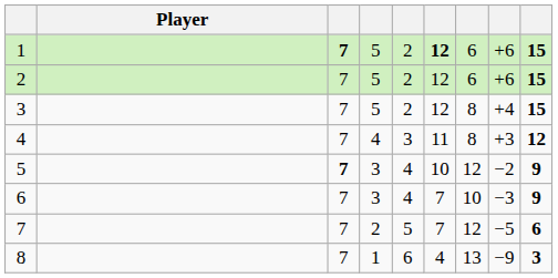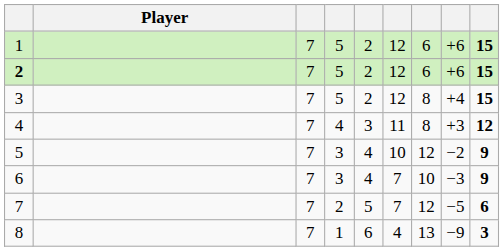row 2 | column 3: bold -> normal
row 2 | column 6: bold -> normal
row 3 | column 1: normal -> bold
row 6 | column 3: bold -> normal
